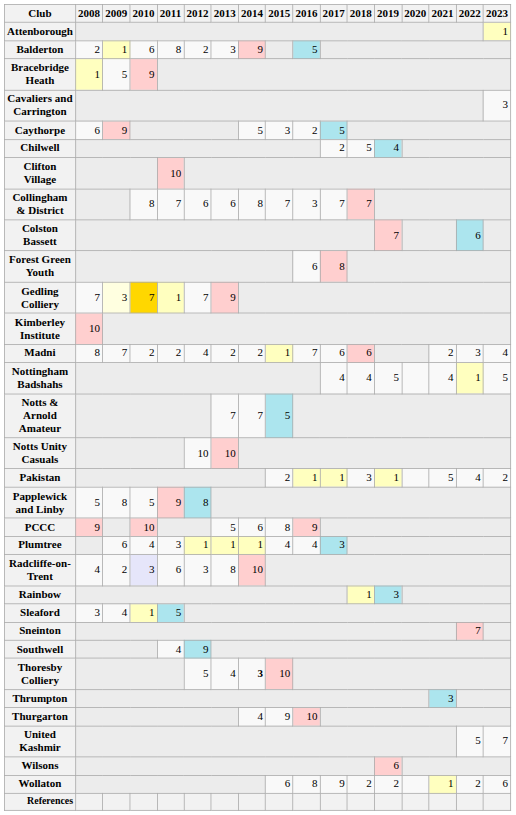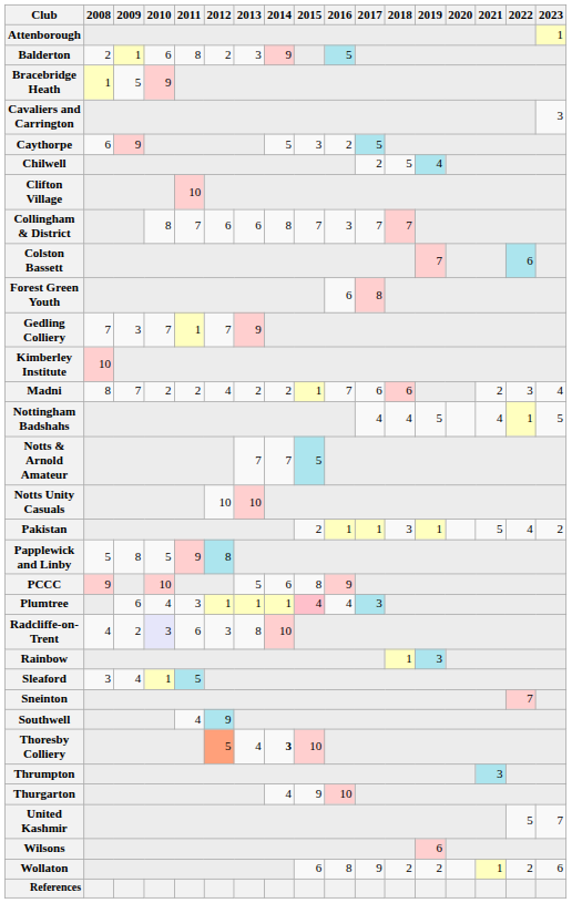Gedling Colliery | 2009: lightyellow background -> no background
Gedling Colliery | 2010: gold background -> no background
Plumtree | 2015: no background -> pink background
Thoresby Colliery | 2012: no background -> lightsalmon background
